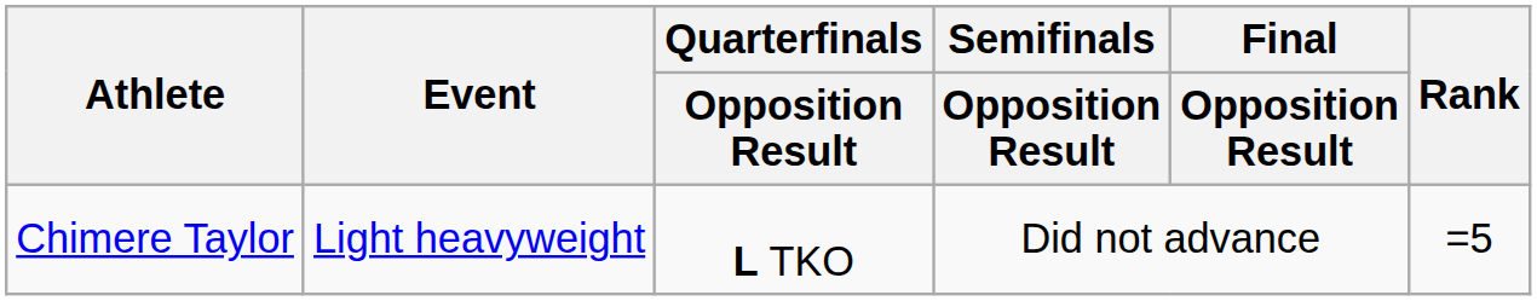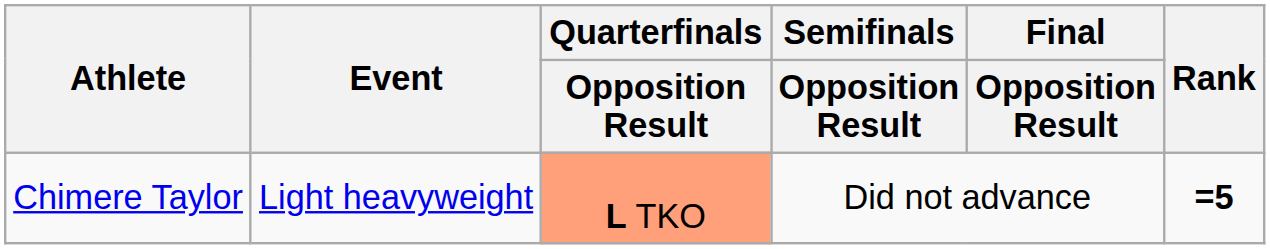Chimere Taylor | Quarterfinals / Opposition Result: no background -> lightsalmon background
Chimere Taylor | Rank: normal -> bold
